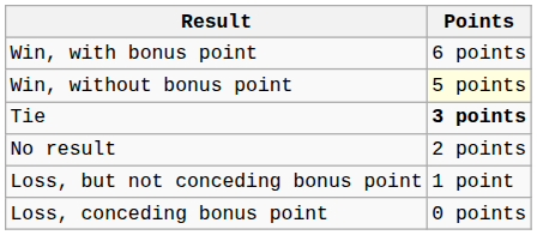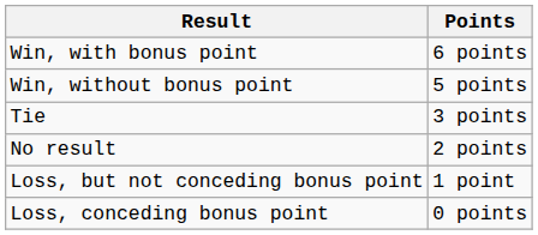Win, without bonus point | Points: lightyellow background -> no background
Tie | Points: bold -> normal
